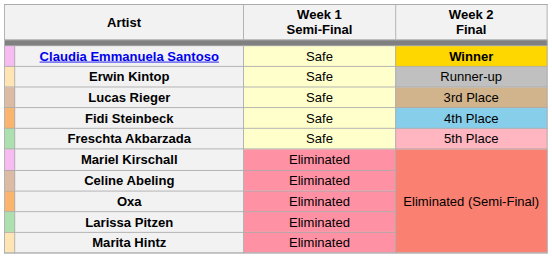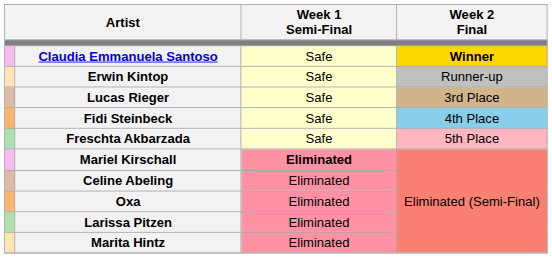Mariel Kirschall | Week 1 Semi-Final: normal -> bold
